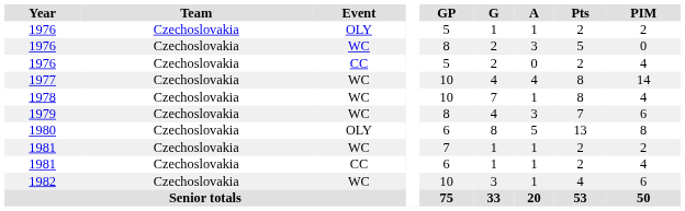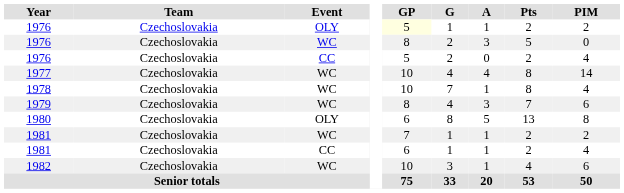1976 / OLY | GP: no background -> lightyellow background
